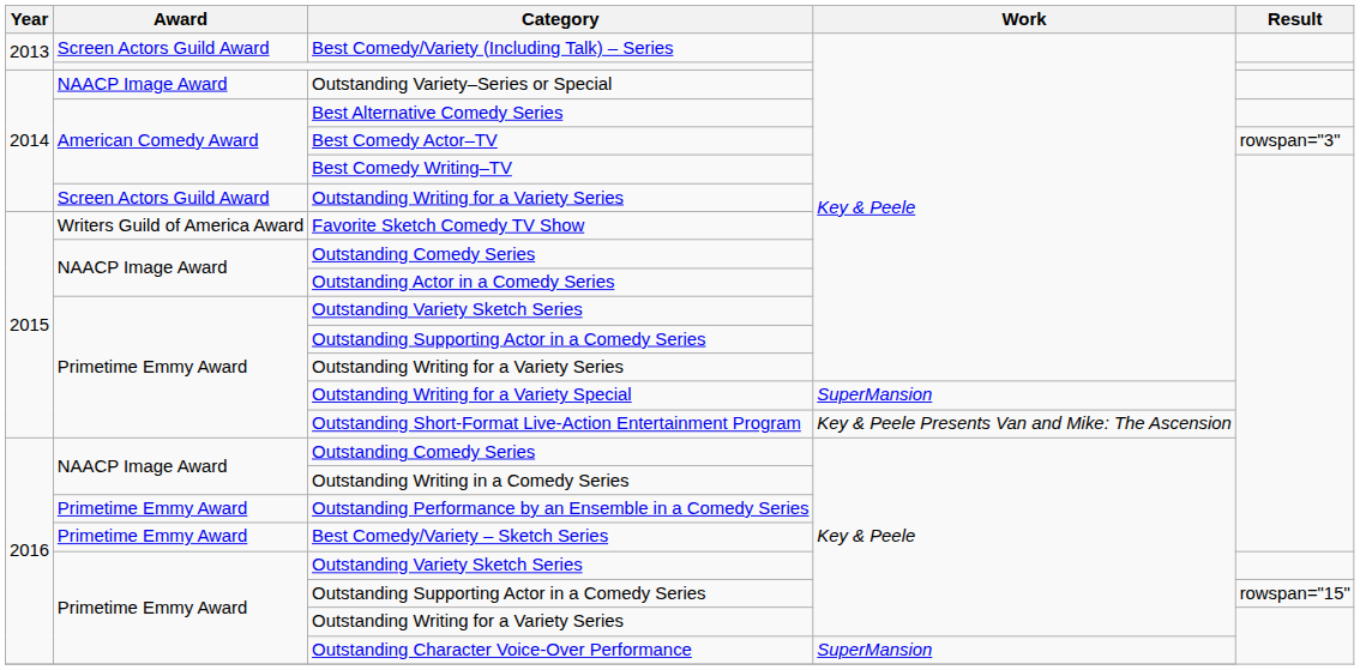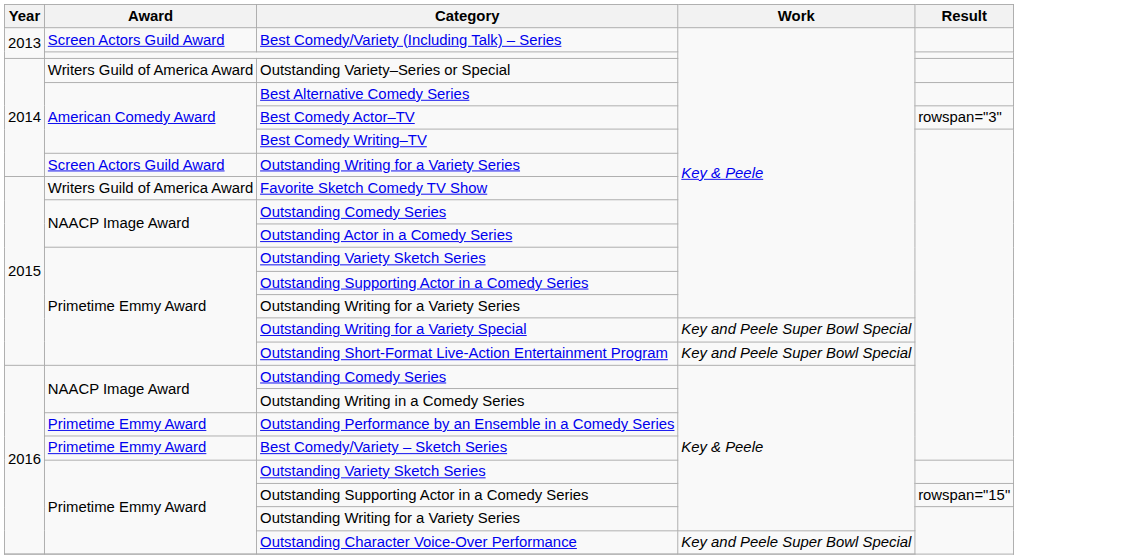Outstanding Variety–Series or Special | Award: NAACP Image Award -> Writers Guild of America Award
Outstanding Writing for a Variety Special | Work: SuperMansion -> Key and Peele Super Bowl Special
Outstanding Short-Format Live-Action Entertainment Program | Work: Key & Peele Presents Van and Mike: The Ascension -> Key and Peele Super Bowl Special
Outstanding Character Voice-Over Performance | Work: SuperMansion -> Key and Peele Super Bowl Special
